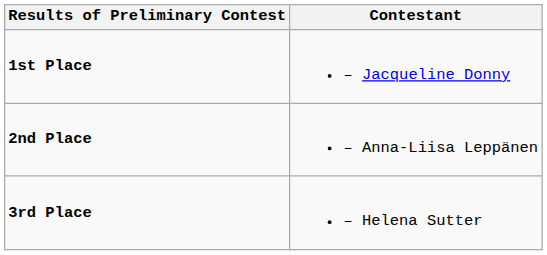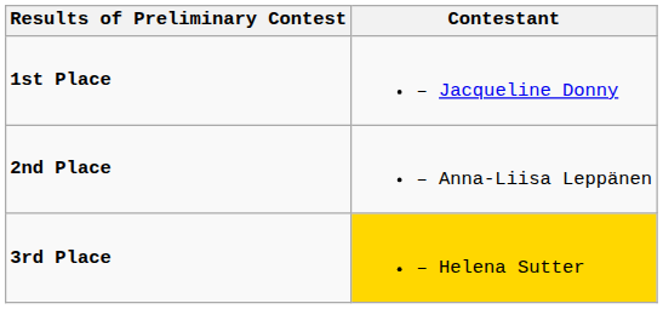3rd Place | Contestant: no background -> gold background
